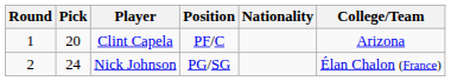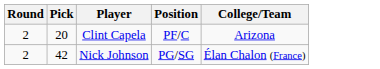- column: Nationality
Clint Capela | Round: 1 -> 2
Nick Johnson | Pick: 24 -> 42
